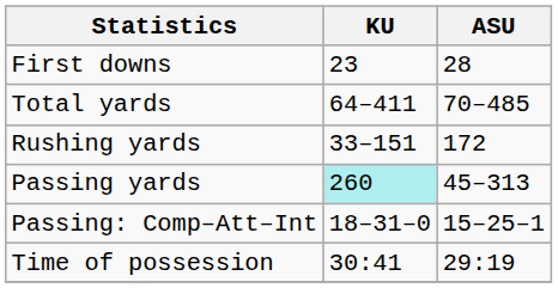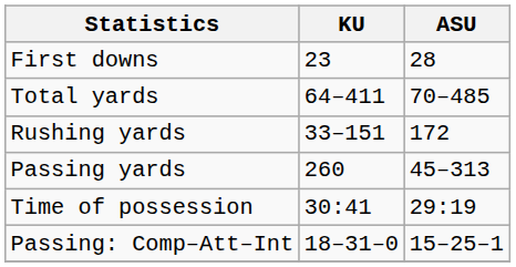Passing yards | KU: paleturquoise background -> no background
rows swapped: Passing: Comp–Att–Int <-> Time of possession
